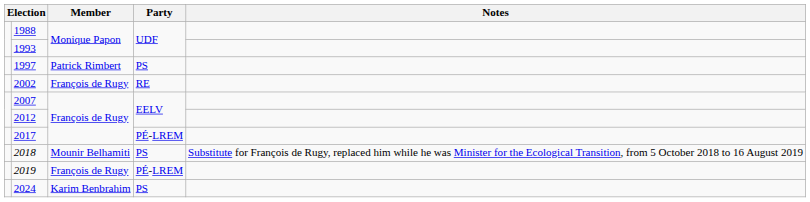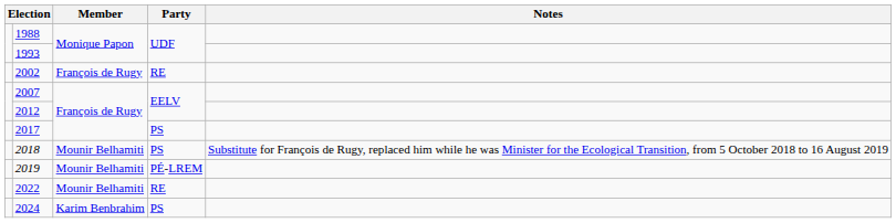- row: 1997 | Patrick Rimbert | PS
2017 | Party: PÉ-LREM -> PS
2019 | Member: François de Rugy -> Mounir Belhamiti
+ row: 2022 | Mounir Belhamiti | RE
